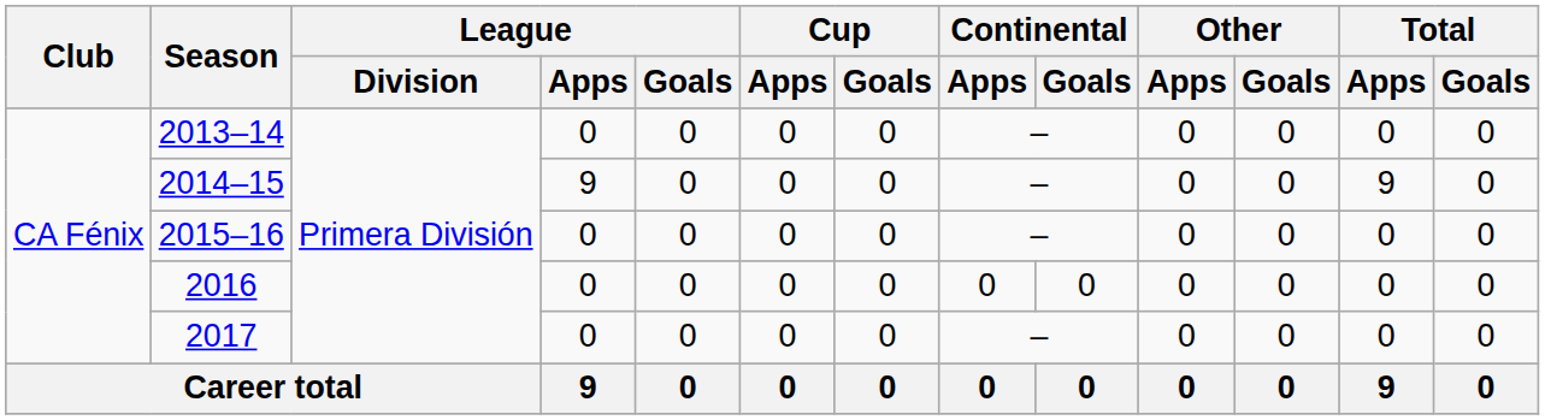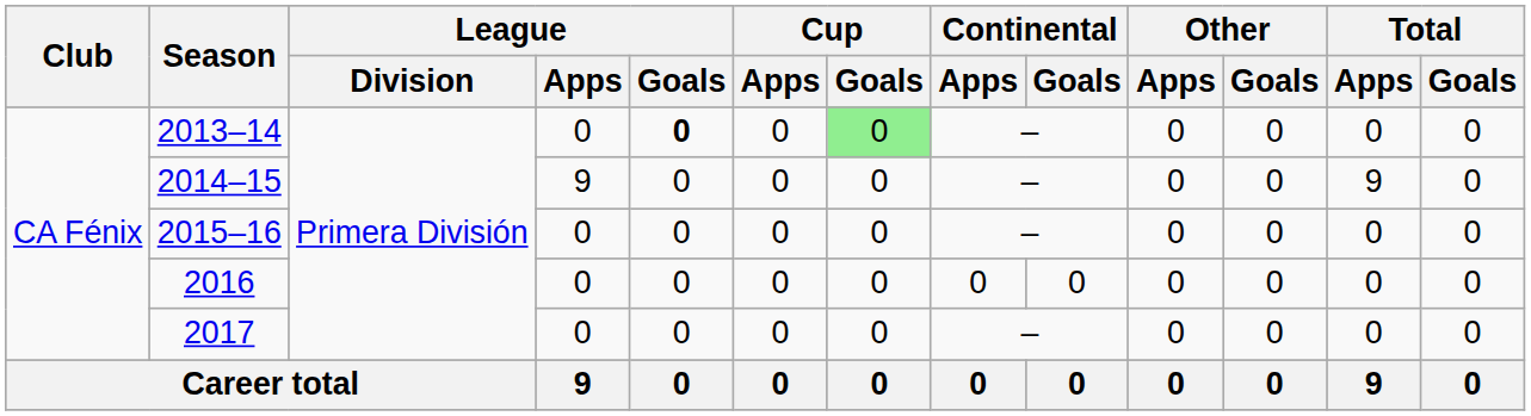2013–14 | League / Goals: normal -> bold
2013–14 | Cup / Goals: no background -> lightgreen background
